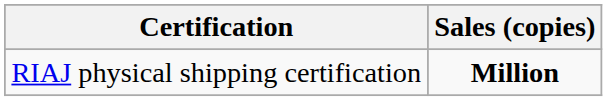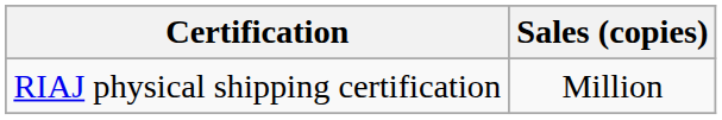RIAJ physical shipping certification | Sales (copies): bold -> normal
